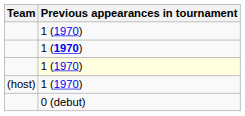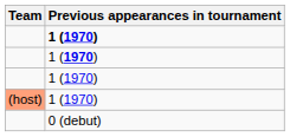row 2 | Previous appearances in tournament: normal -> bold
row 4 | Previous appearances in tournament: lightyellow background -> no background
row 5 | Team: no background -> lightsalmon background
